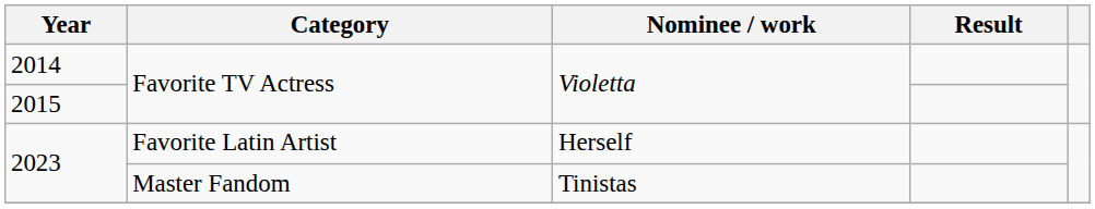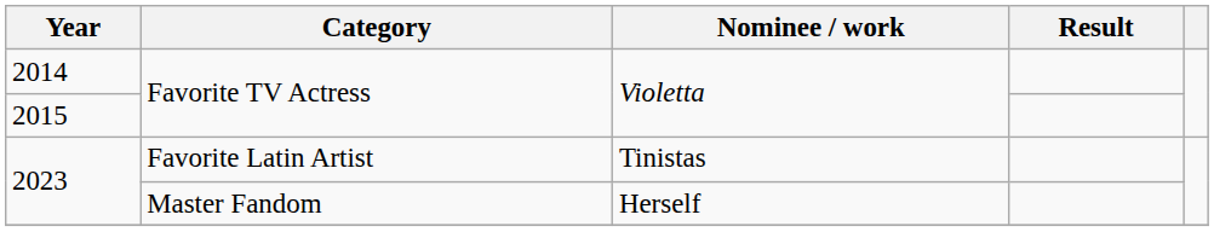2023 / Favorite Latin Artist | Nominee / work: Herself -> Tinistas
2023 / Master Fandom | Nominee / work: Tinistas -> Herself
